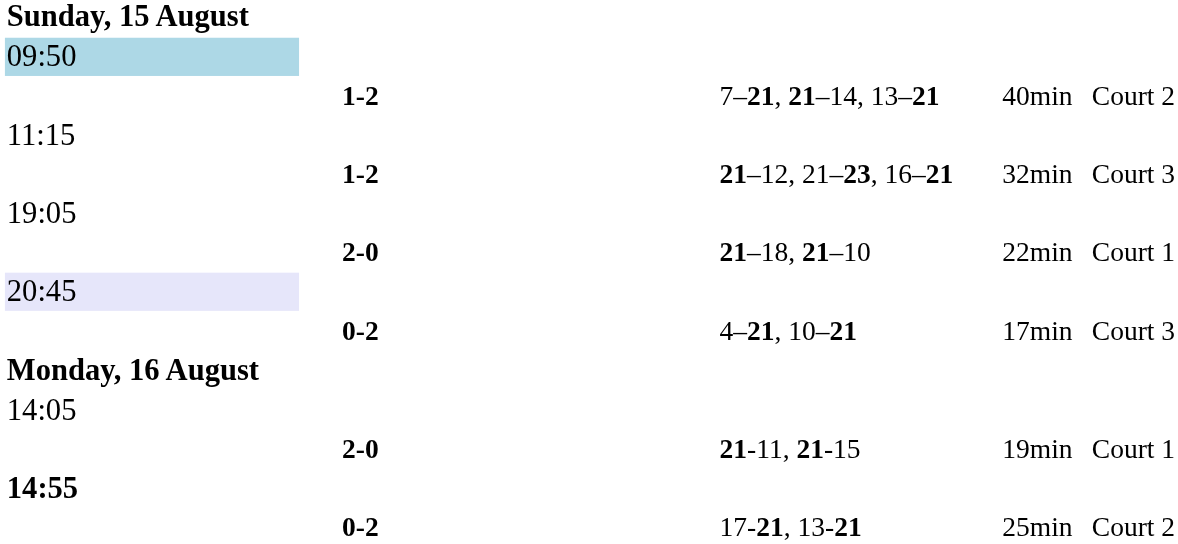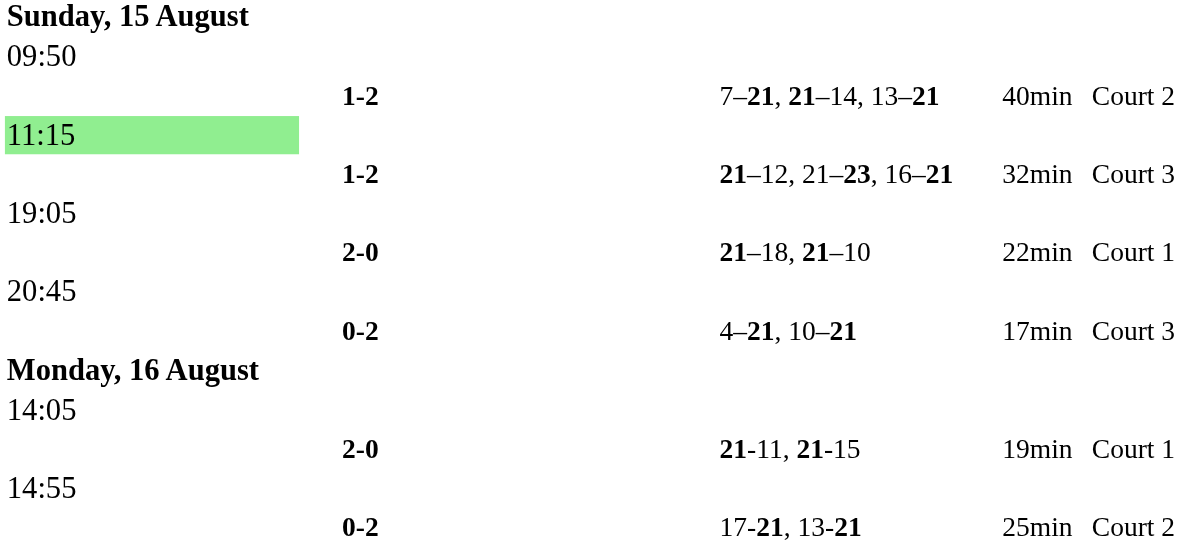09:50 | column 1: lightblue background -> no background
11:15 | column 1: no background -> lightgreen background
20:45 | column 1: lavender background -> no background
14:55 | column 1: bold -> normal
